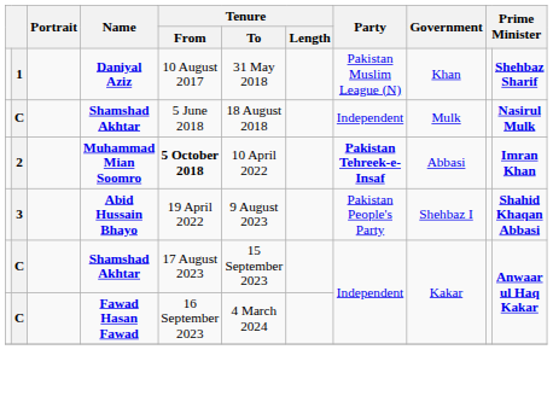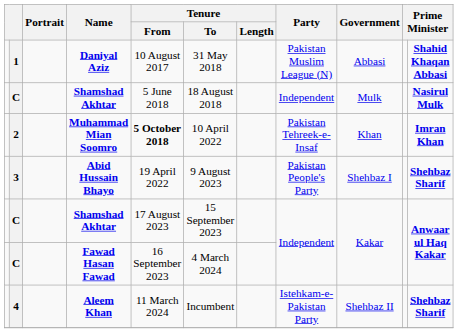Daniyal Aziz | Government: Khan -> Abbasi
Daniyal Aziz | column 11: Shehbaz Sharif -> Shahid Khaqan Abbasi
Muhammad Mian Soomro | Party: bold -> normal
Muhammad Mian Soomro | Government: Abbasi -> Khan
Abid Hussain Bhayo | column 11: Shahid Khaqan Abbasi -> Shehbaz Sharif
+ row: 4 | Aleem Khan | 11 March 2024 | Incumbent | Istehkam-e-Pakistan Party | Shehbaz II | Shehbaz Sharif
